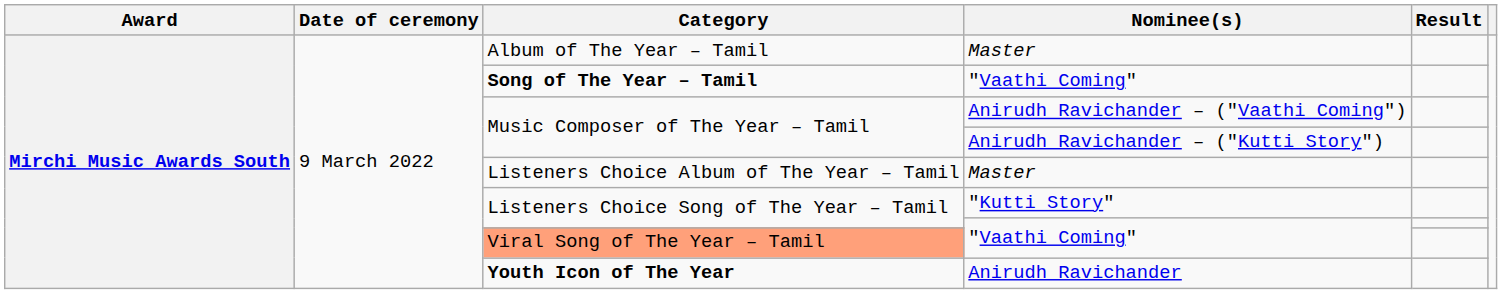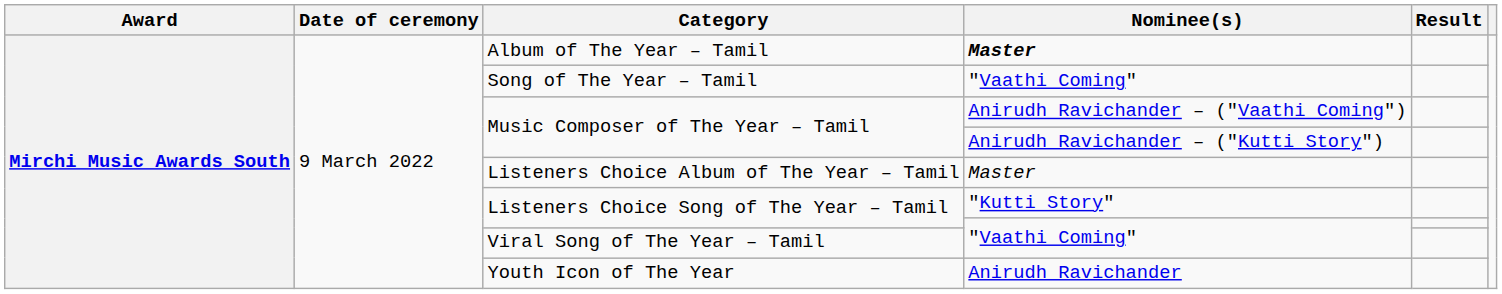Album of The Year – Tamil | Nominee(s): normal -> bold
Song of The Year – Tamil | Category: bold -> normal
Viral Song of The Year – Tamil | Category: lightsalmon background -> no background
Youth Icon of The Year | Category: bold -> normal
